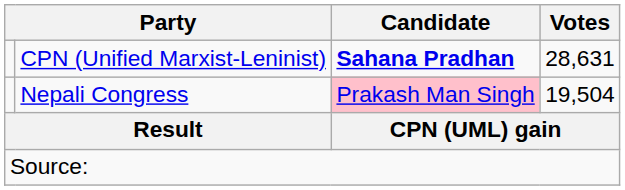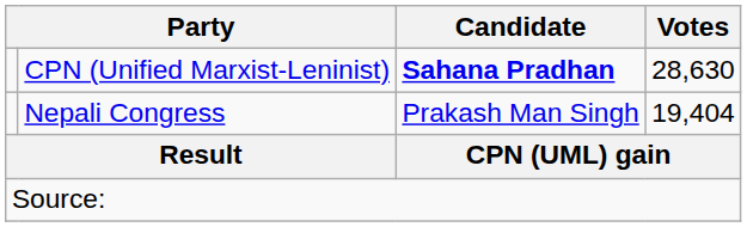CPN (Unified Marxist-Leninist) | Votes: 28,631 -> 28,630
Nepali Congress | Candidate: pink background -> no background
Nepali Congress | Votes: 19,504 -> 19,404
